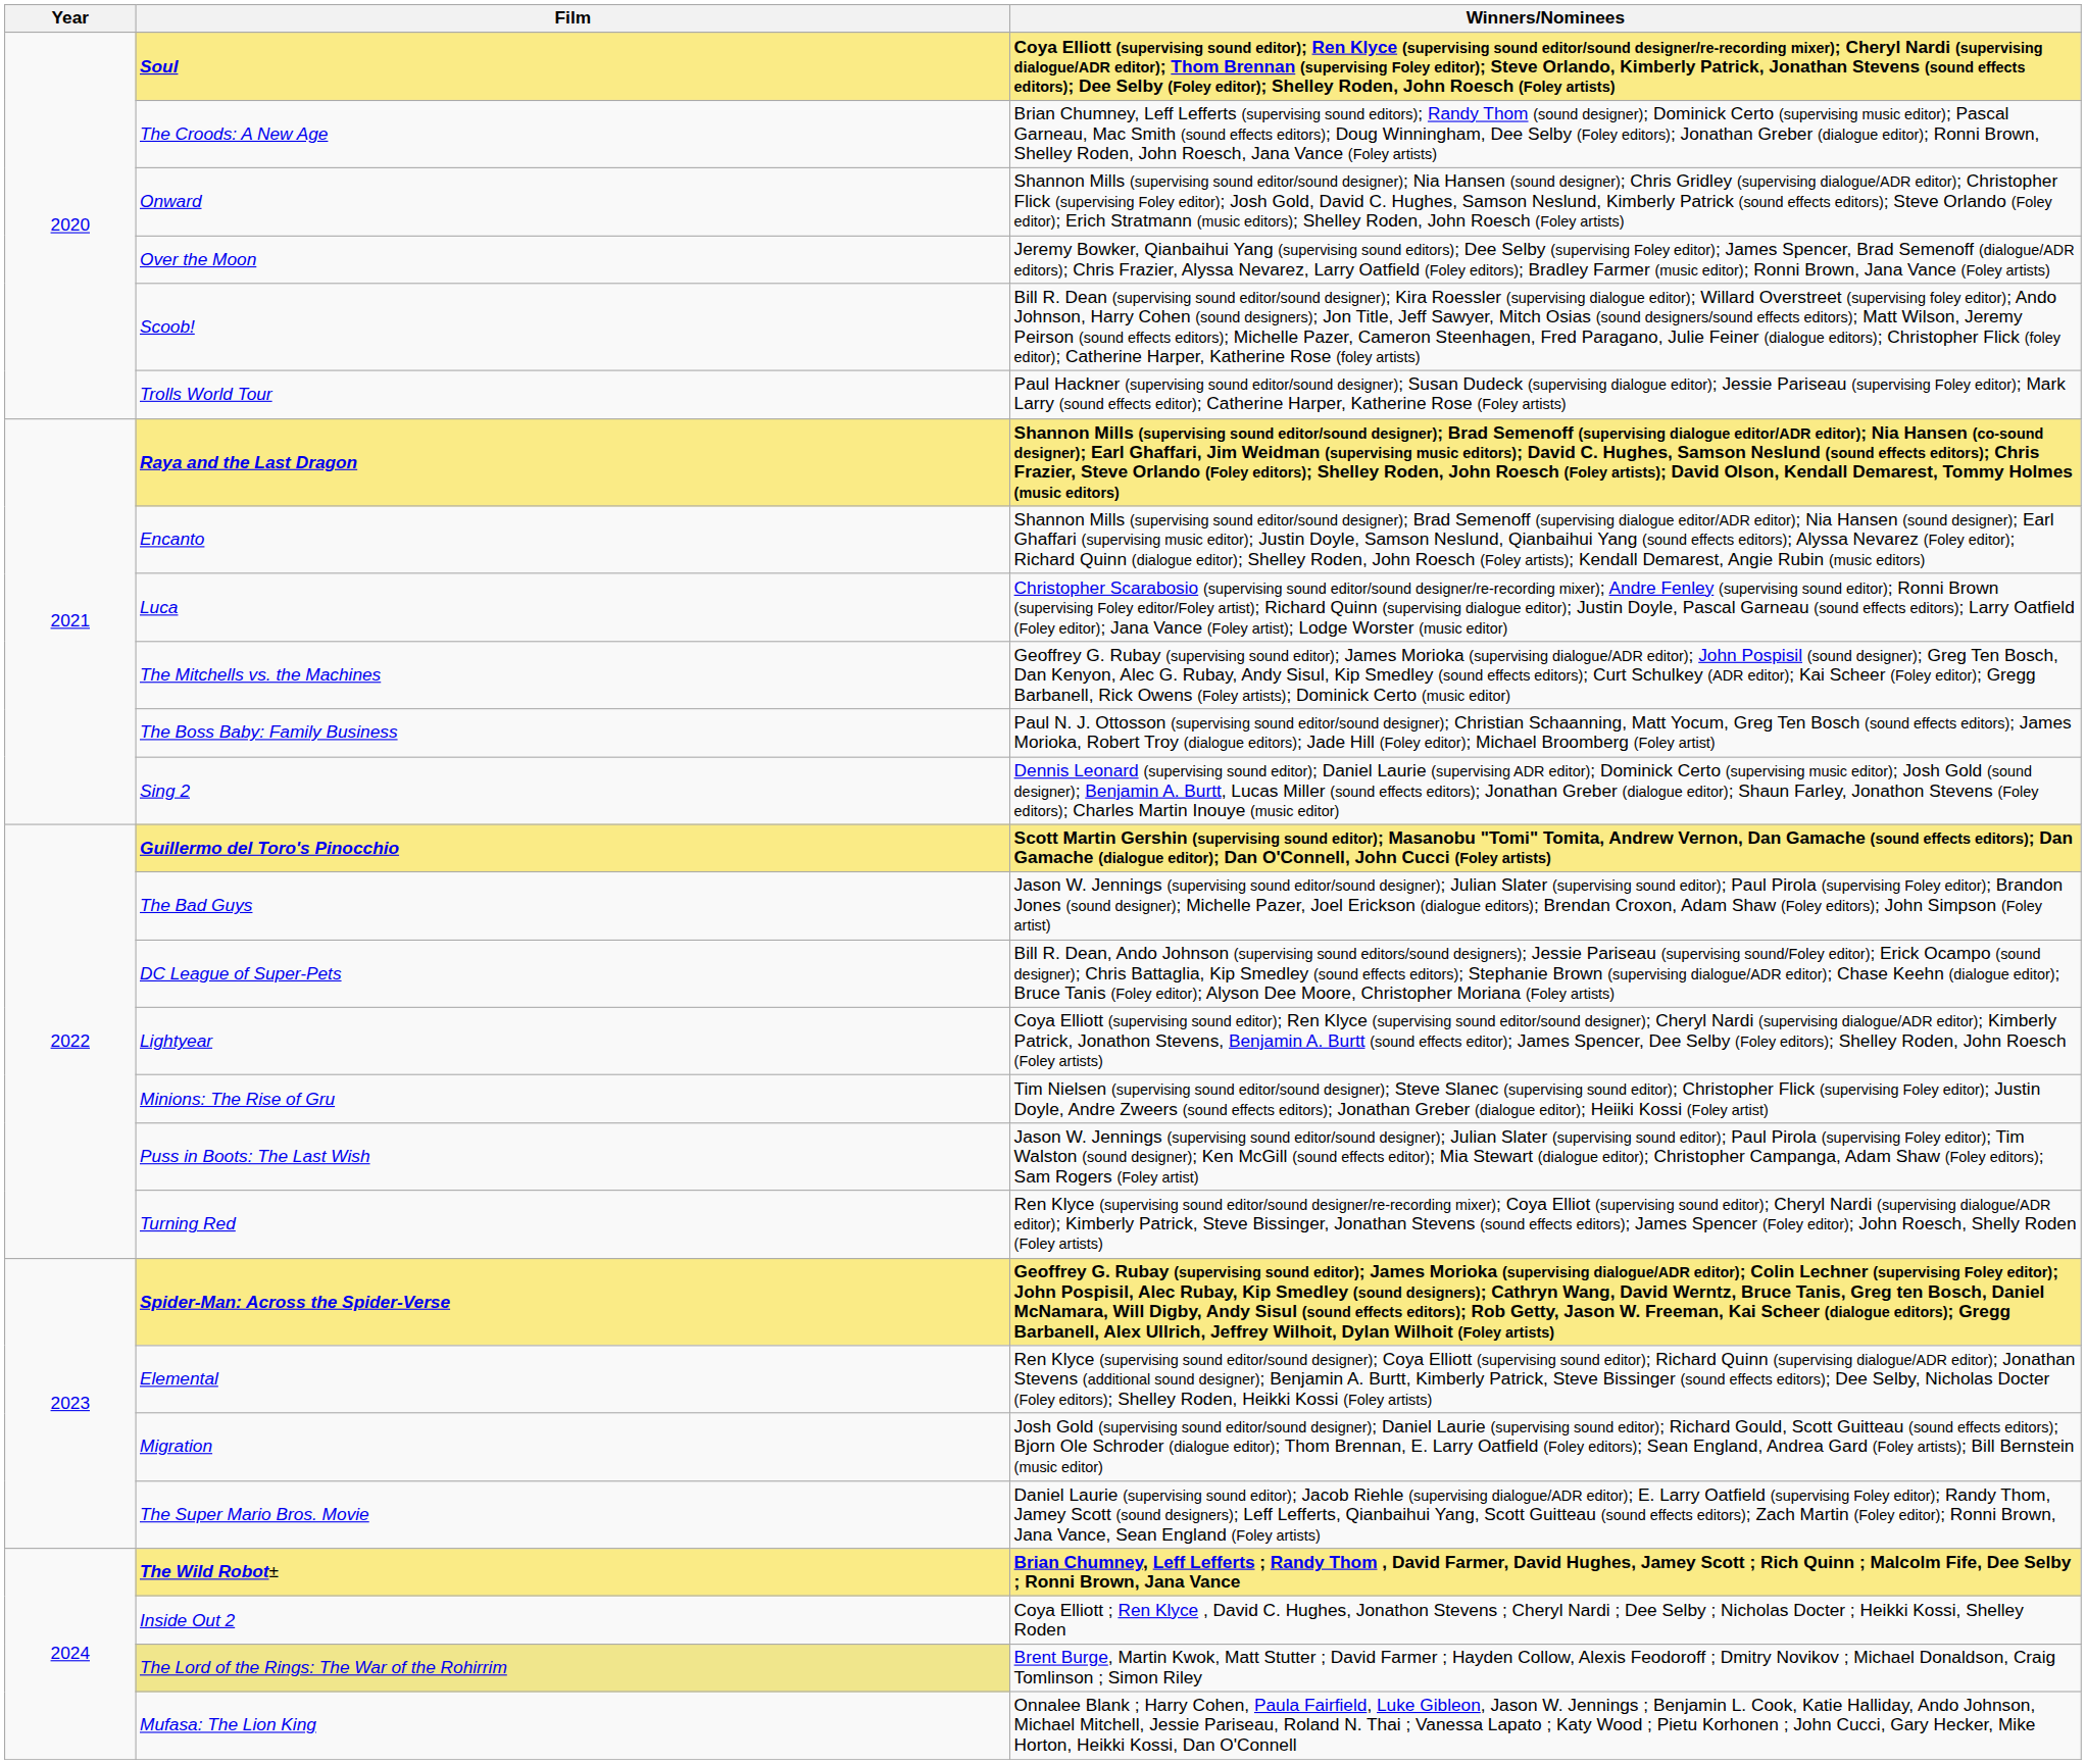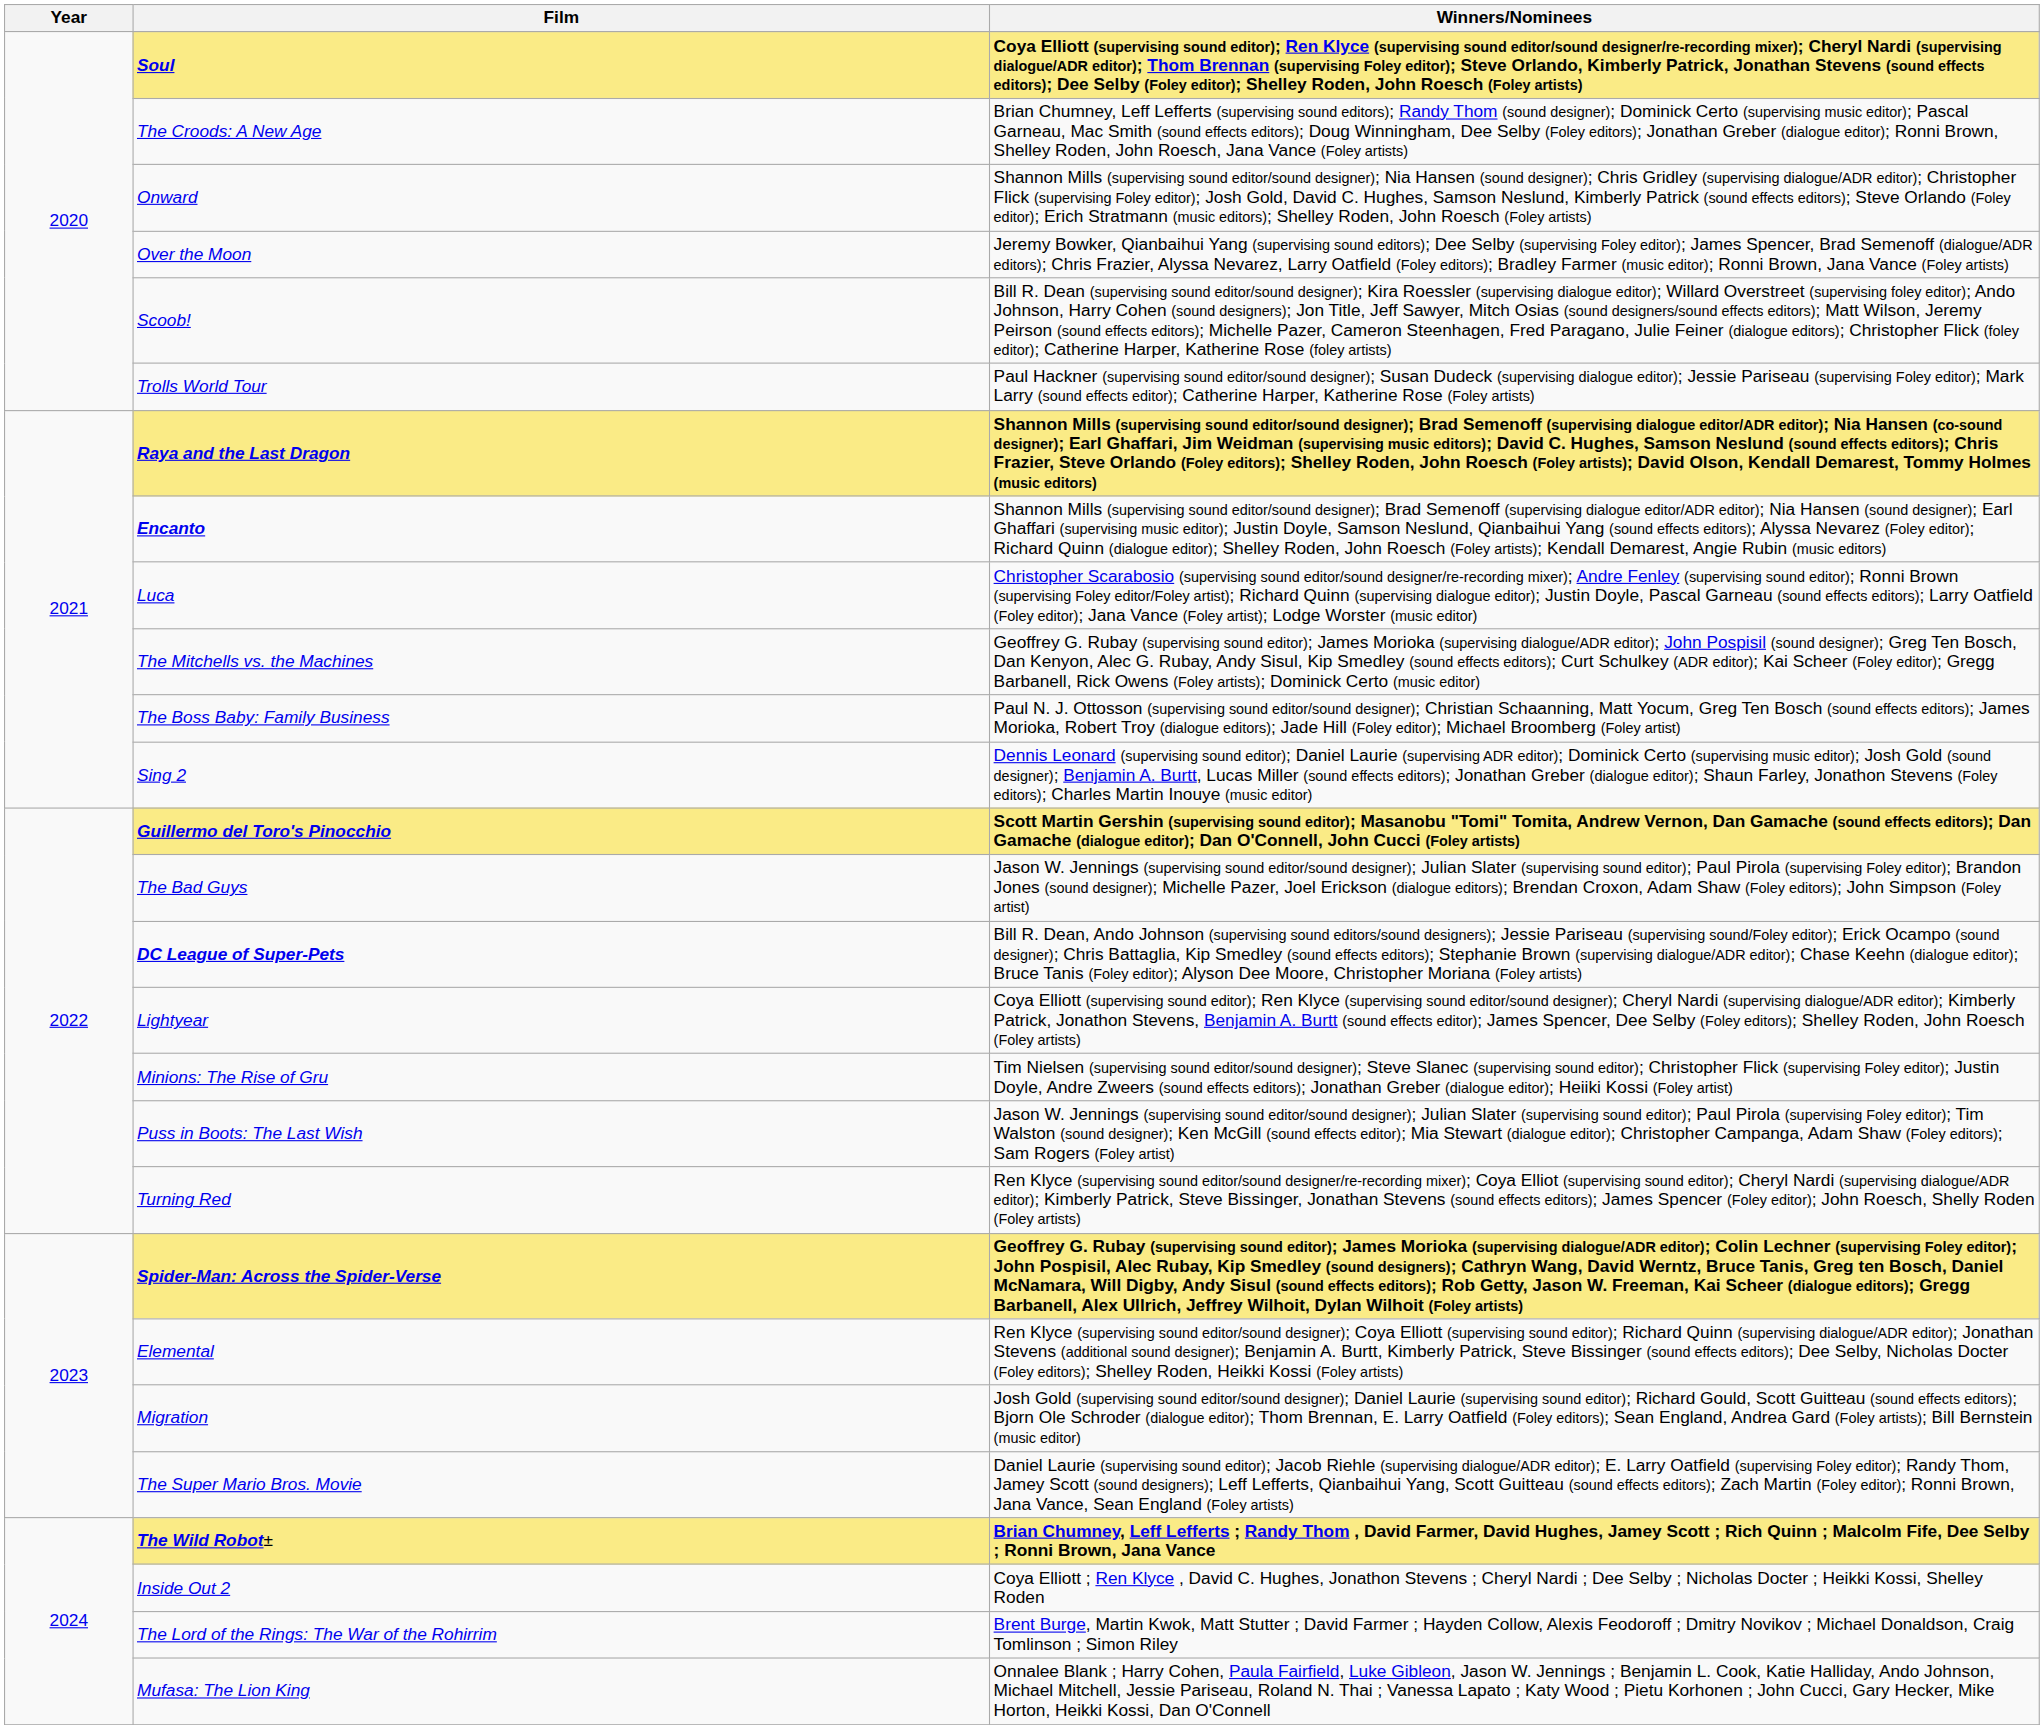Encanto | Film: normal -> bold
DC League of Super-Pets | Film: normal -> bold
The Lord of the Rings: The War of the Rohirrim | Film: khaki background -> no background
